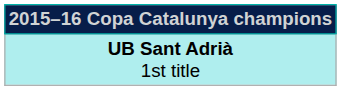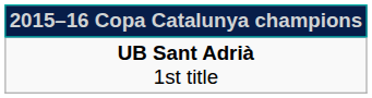row 2 | column 1: paleturquoise background -> no background
